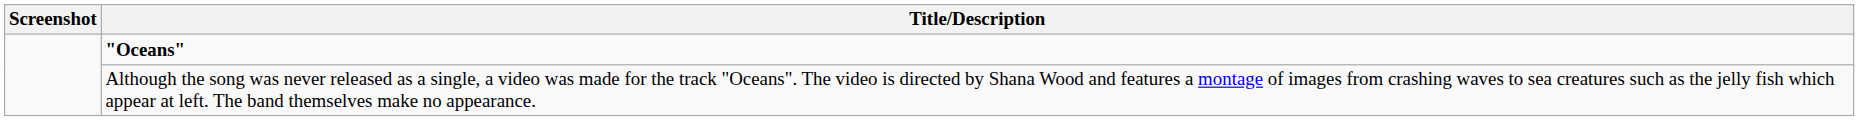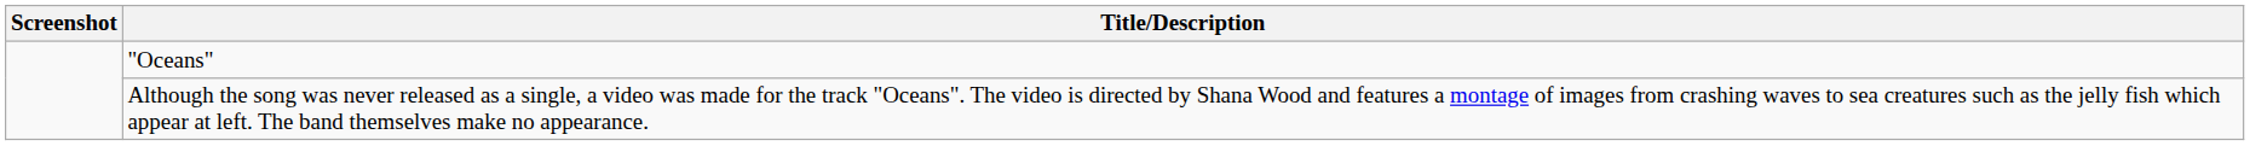"Oceans" | Title/Description: bold -> normal
